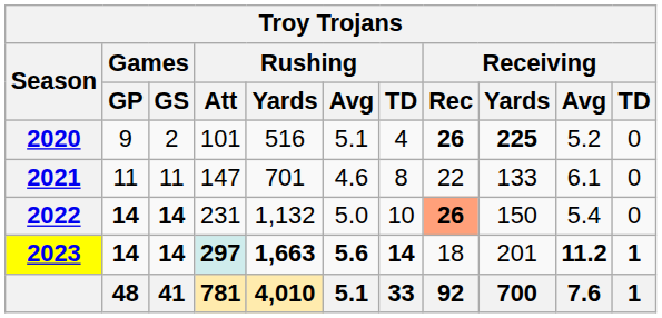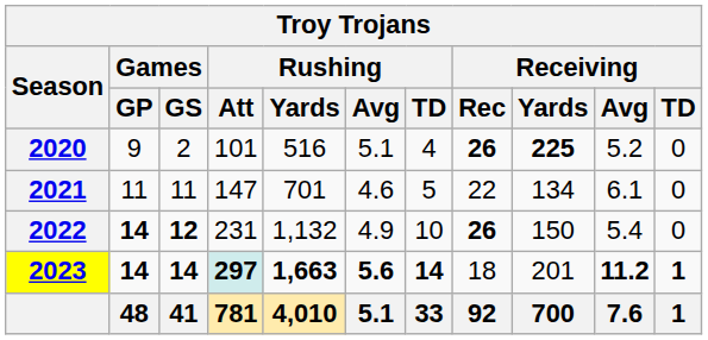2021 | Rushing / TD: 8 -> 5
2021 | Receiving / Yards: 133 -> 134
2022 | Games / GS: 14 -> 12
2022 | Rushing / Avg: 5.0 -> 4.9
2022 | Receiving / Rec: lightsalmon background -> no background
